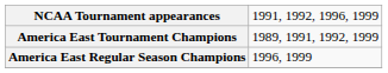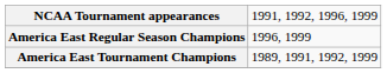rows swapped: America East Tournament Champions <-> America East Regular Season Champions
